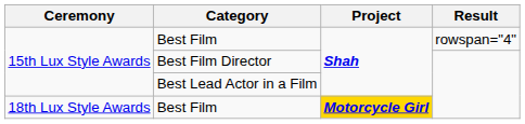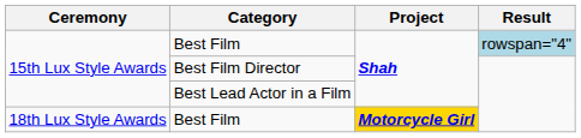15th Lux Style Awards / Best Film | Result: no background -> lightblue background
